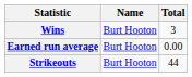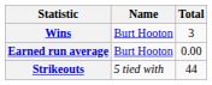Strikeouts | Name: Burt Hooton -> 5 tied with
